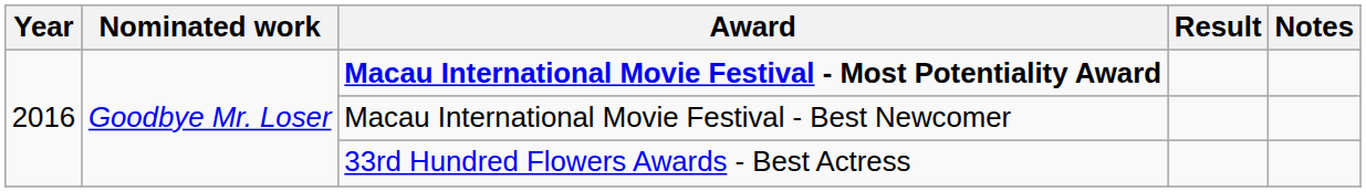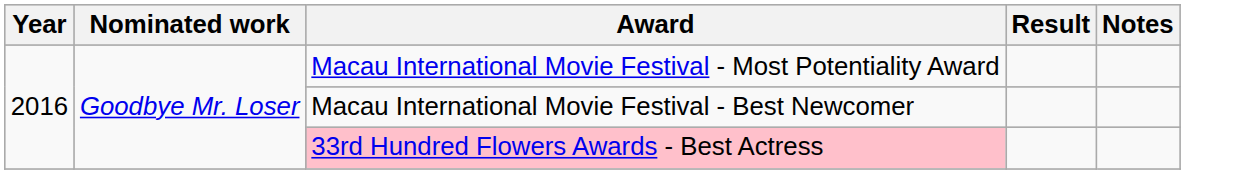Macau International Movie Festival - Most Potentiality Award | Award: bold -> normal
33rd Hundred Flowers Awards - Best Actress | Award: no background -> pink background
